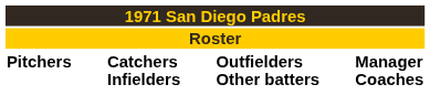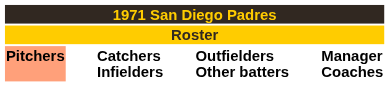Pitchers | column 1: no background -> lightsalmon background
